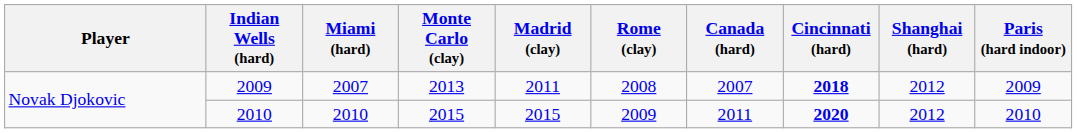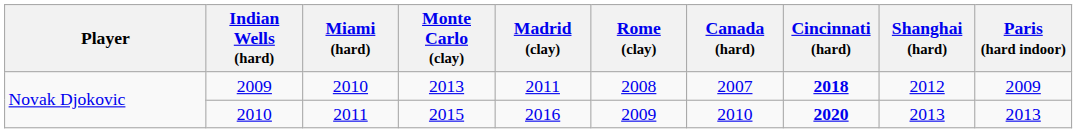row 2 | Miami (hard): 2007 -> 2010
row 3 | Miami (hard): 2010 -> 2011
row 3 | Madrid (clay): 2015 -> 2016
row 3 | Canada (hard): 2011 -> 2010
row 3 | Shanghai (hard): 2012 -> 2013
row 3 | Paris (hard indoor): 2010 -> 2013
